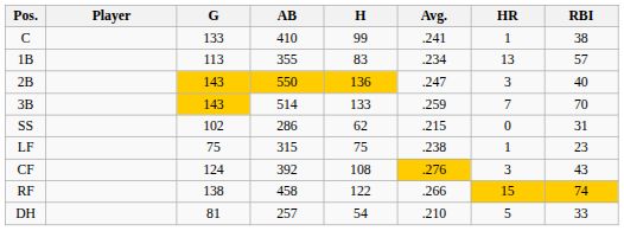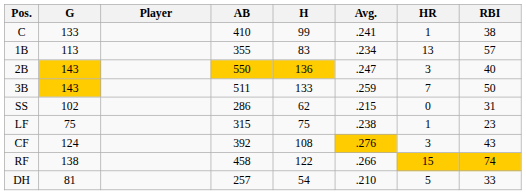columns swapped: Player <-> G
3B | AB: 514 -> 511
3B | RBI: 70 -> 50
